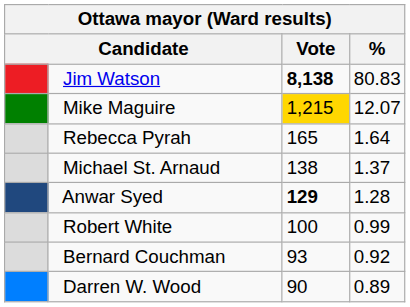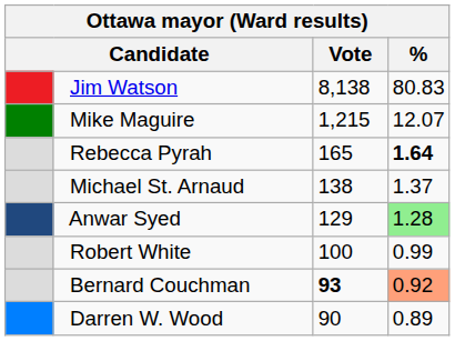Jim Watson | Vote: bold -> normal
Mike Maguire | Vote: gold background -> no background
Rebecca Pyrah | %: normal -> bold
Anwar Syed | Vote: bold -> normal
Anwar Syed | %: no background -> lightgreen background
Bernard Couchman | Vote: normal -> bold
Bernard Couchman | %: no background -> lightsalmon background
